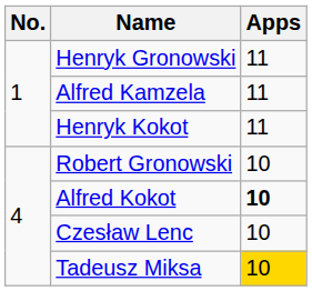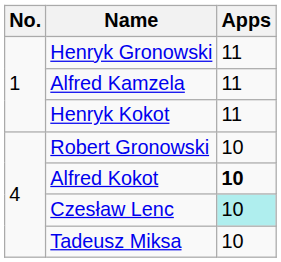Czesław Lenc | Apps: no background -> paleturquoise background
Tadeusz Miksa | Apps: gold background -> no background
